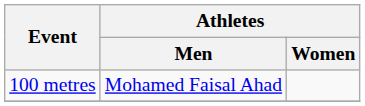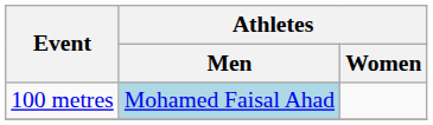100 metres | Athletes / Men: no background -> lightblue background
